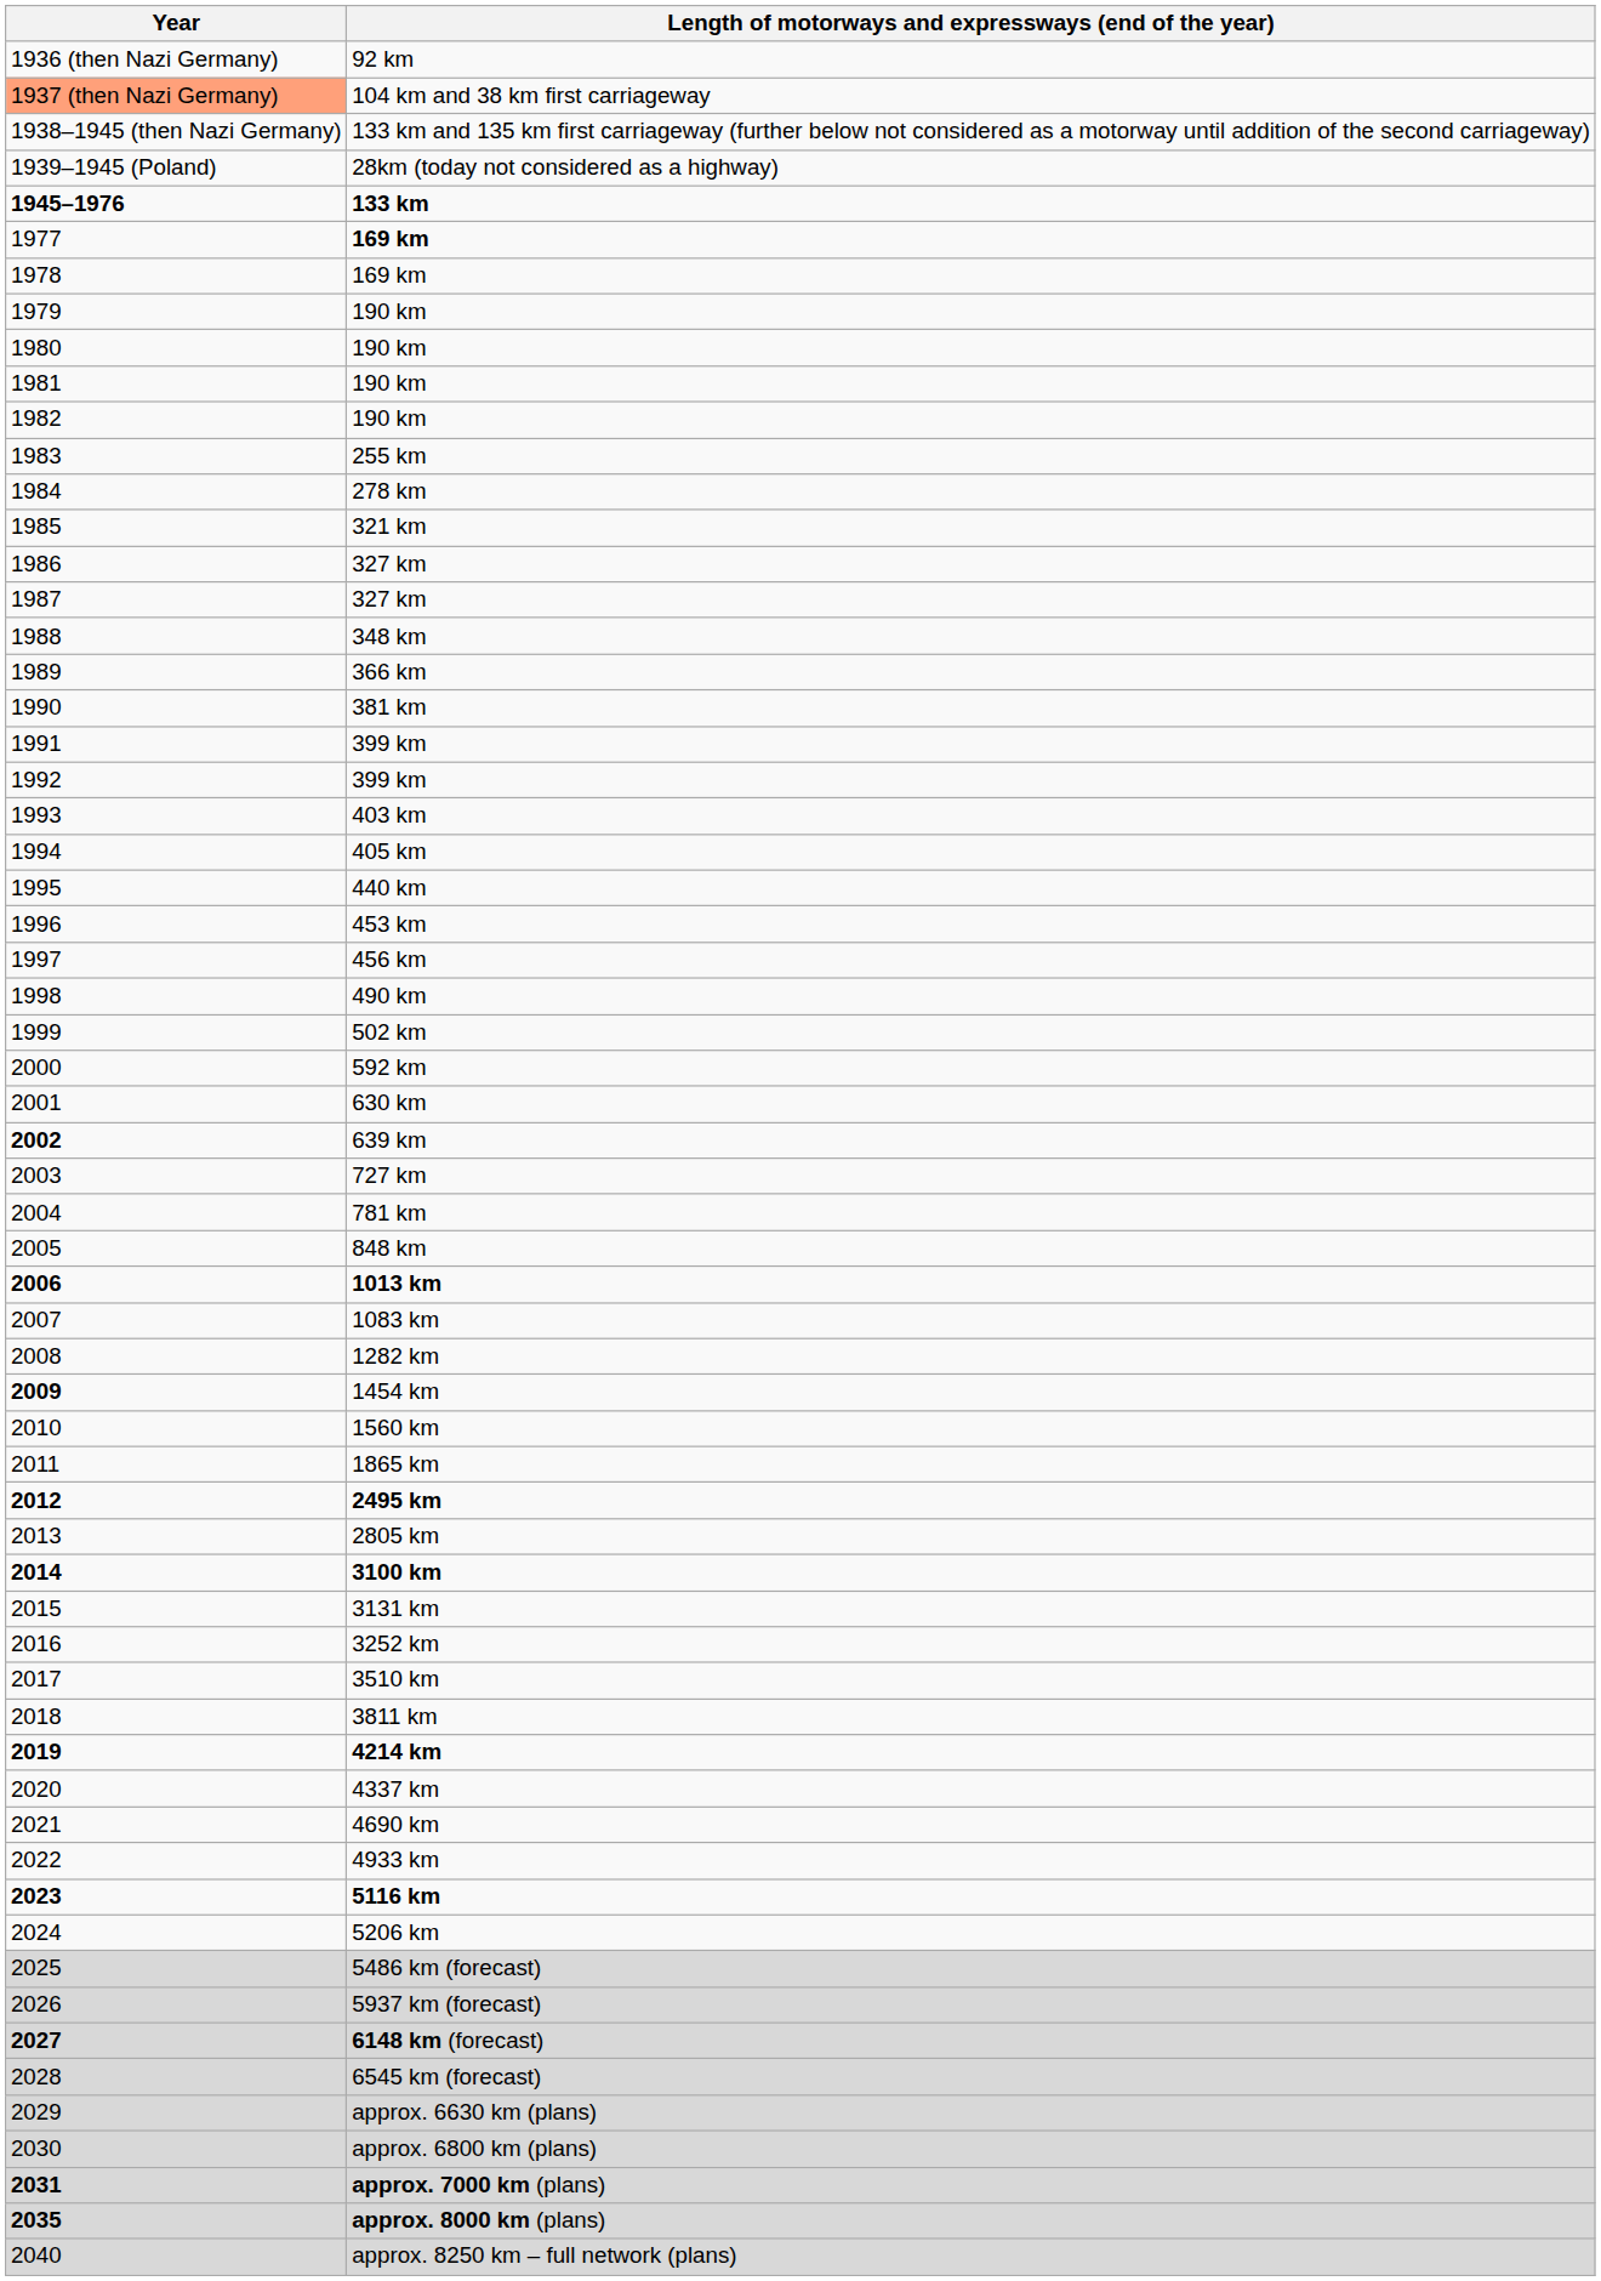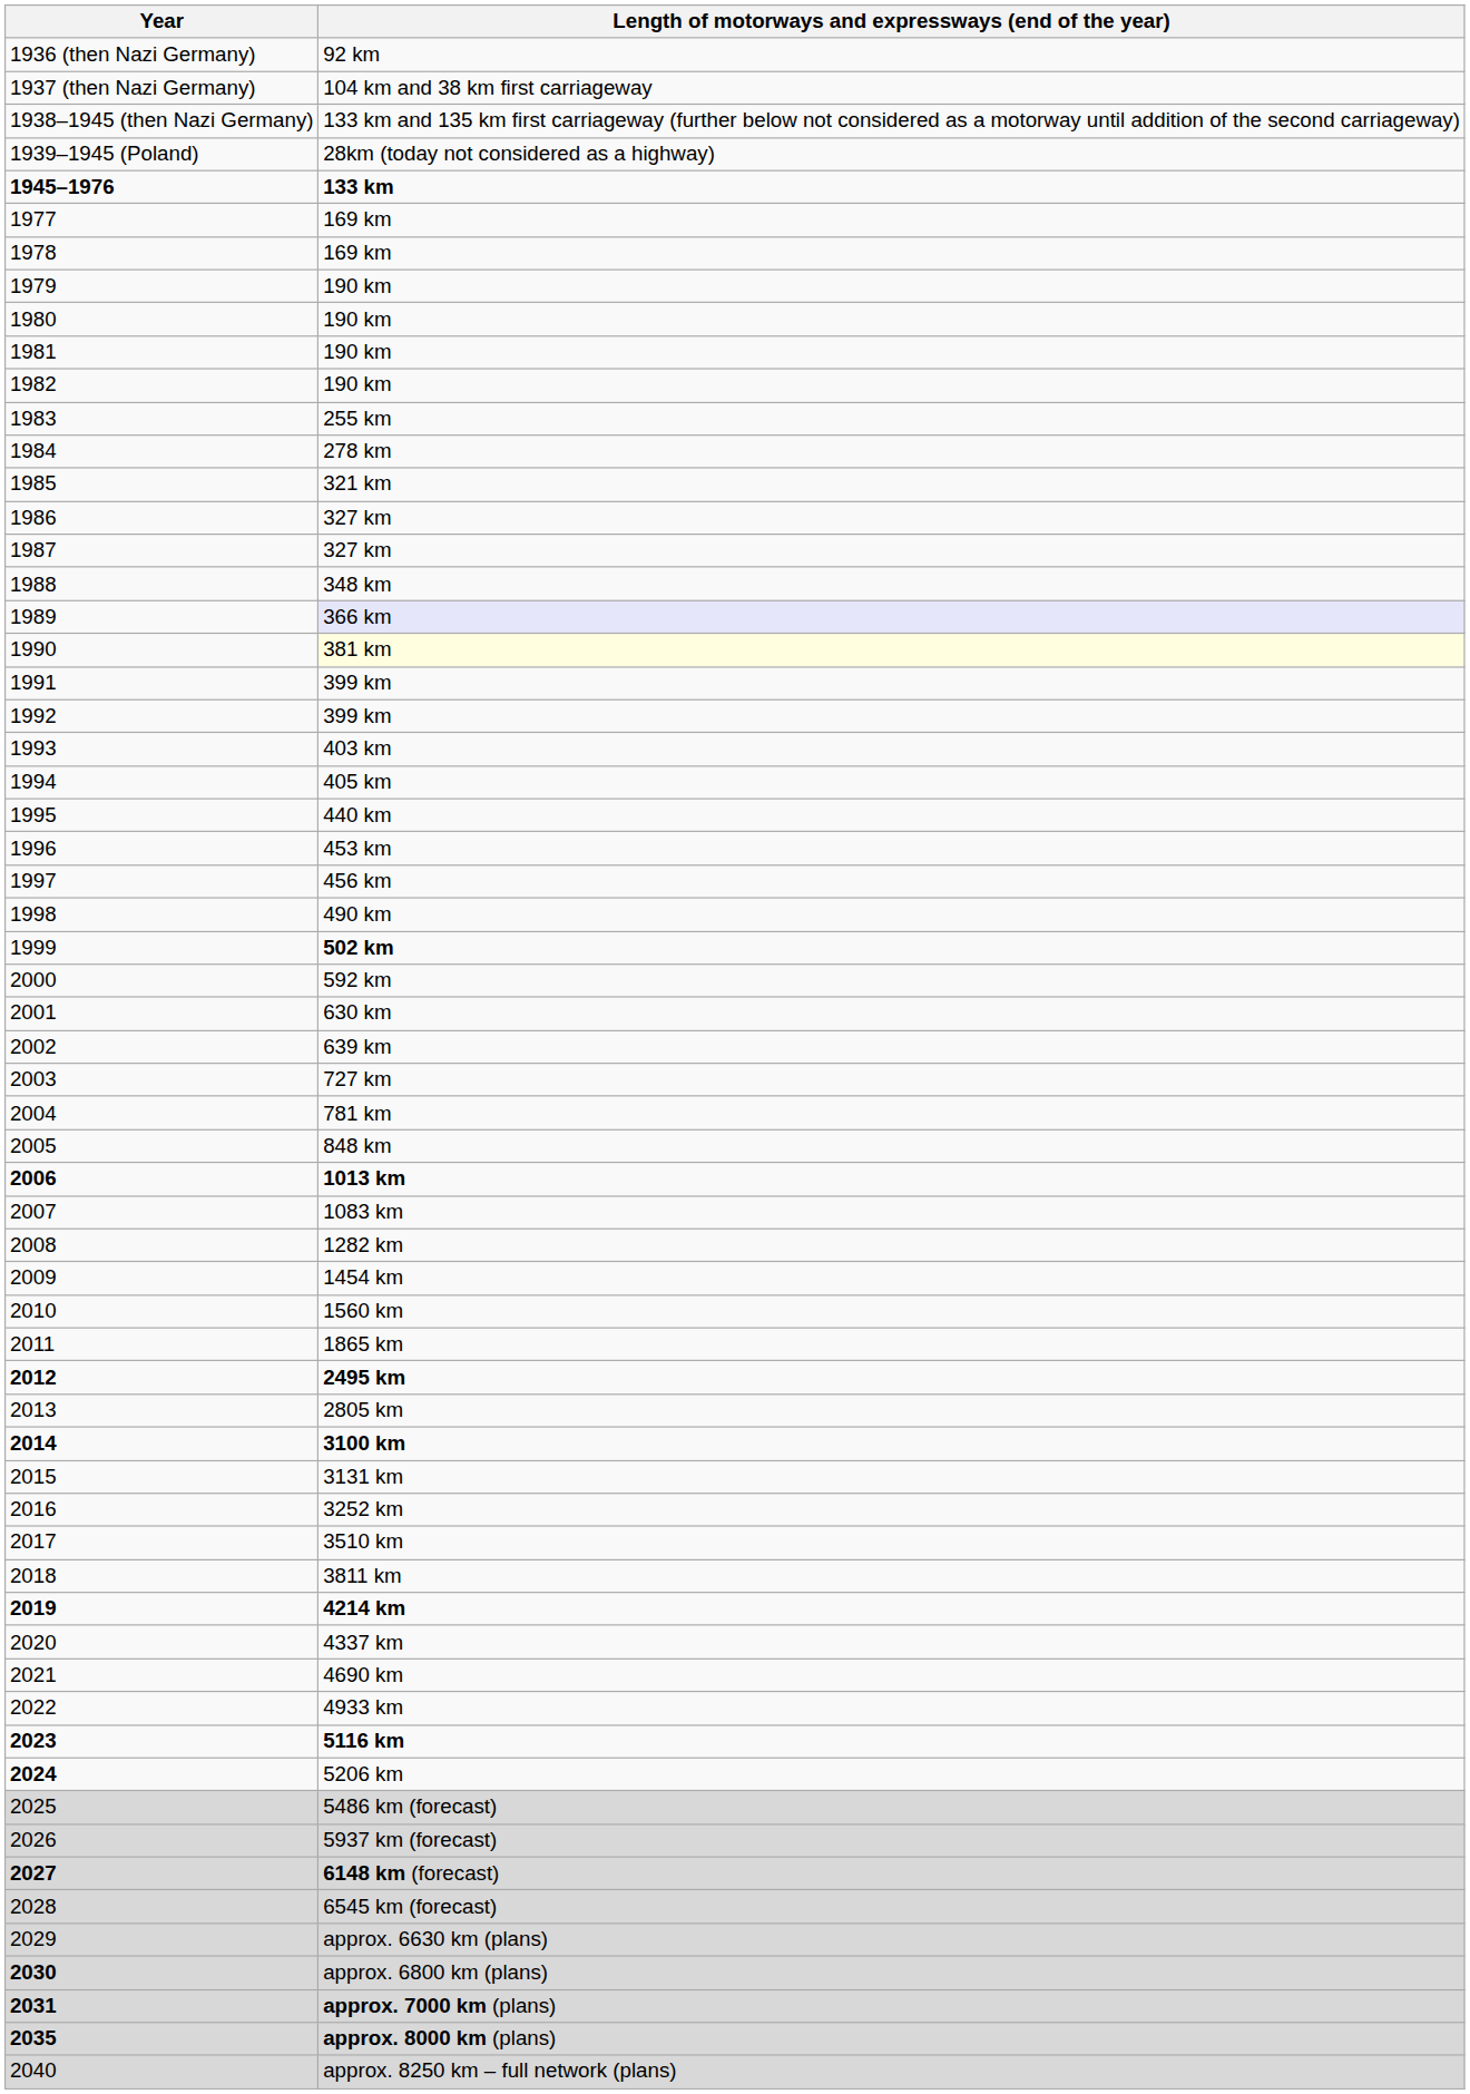row 3 | Year: lightsalmon background -> no background
row 7 | Length of motorways and expressways (end of the year): bold -> normal
row 19 | Length of motorways and expressways (end of the year): no background -> lavender background
row 20 | Length of motorways and expressways (end of the year): no background -> lightyellow background
row 29 | Length of motorways and expressways (end of the year): normal -> bold
row 32 | Year: bold -> normal
row 39 | Year: bold -> normal
row 54 | Year: normal -> bold
row 60 | Year: normal -> bold
